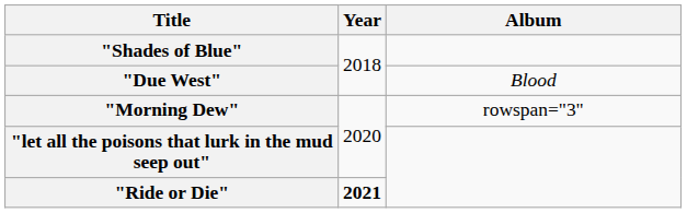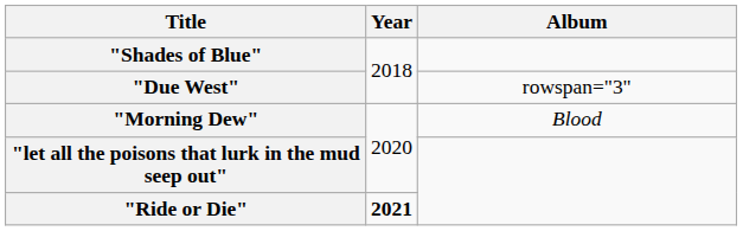"Due West" | Album: Blood -> rowspan="3"
"Morning Dew" | Album: rowspan="3" -> Blood
